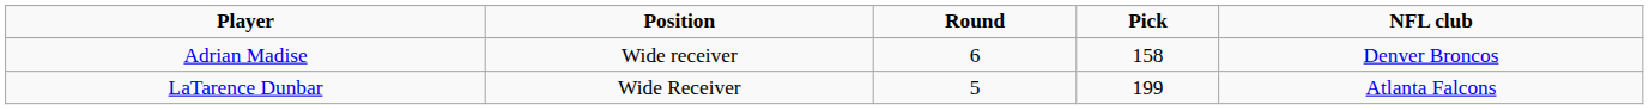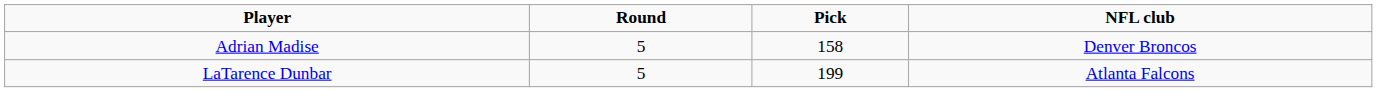- column: Position | Wide receiver | Wide Receiver
Adrian Madise | Round: 6 -> 5
